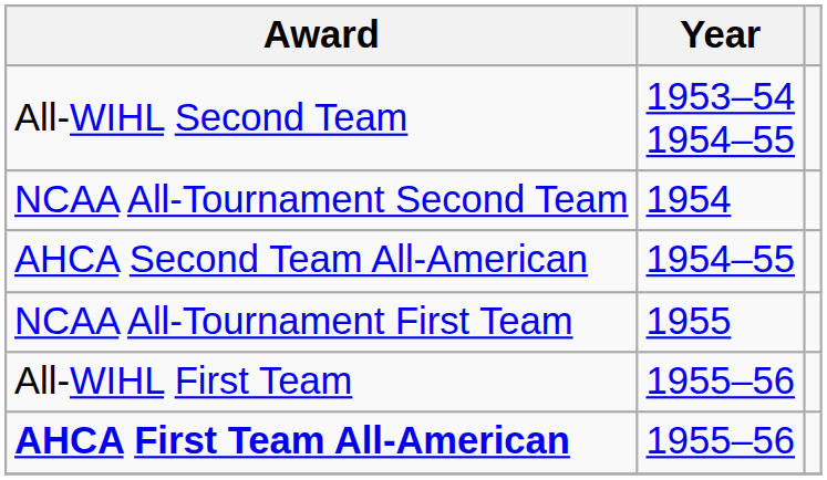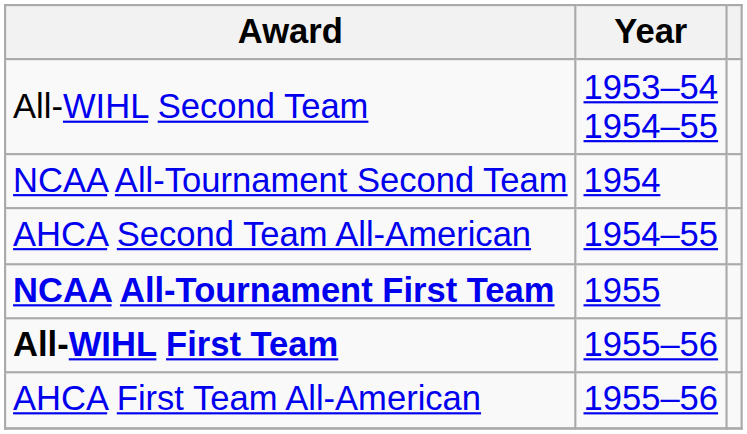row 5 | Award: normal -> bold
row 6 | Award: normal -> bold
row 7 | Award: bold -> normal
